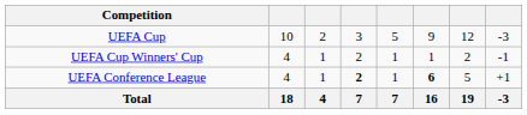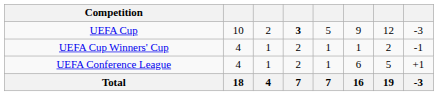UEFA Cup | column 4: normal -> bold
UEFA Conference League | column 4: bold -> normal
UEFA Conference League | column 6: bold -> normal
